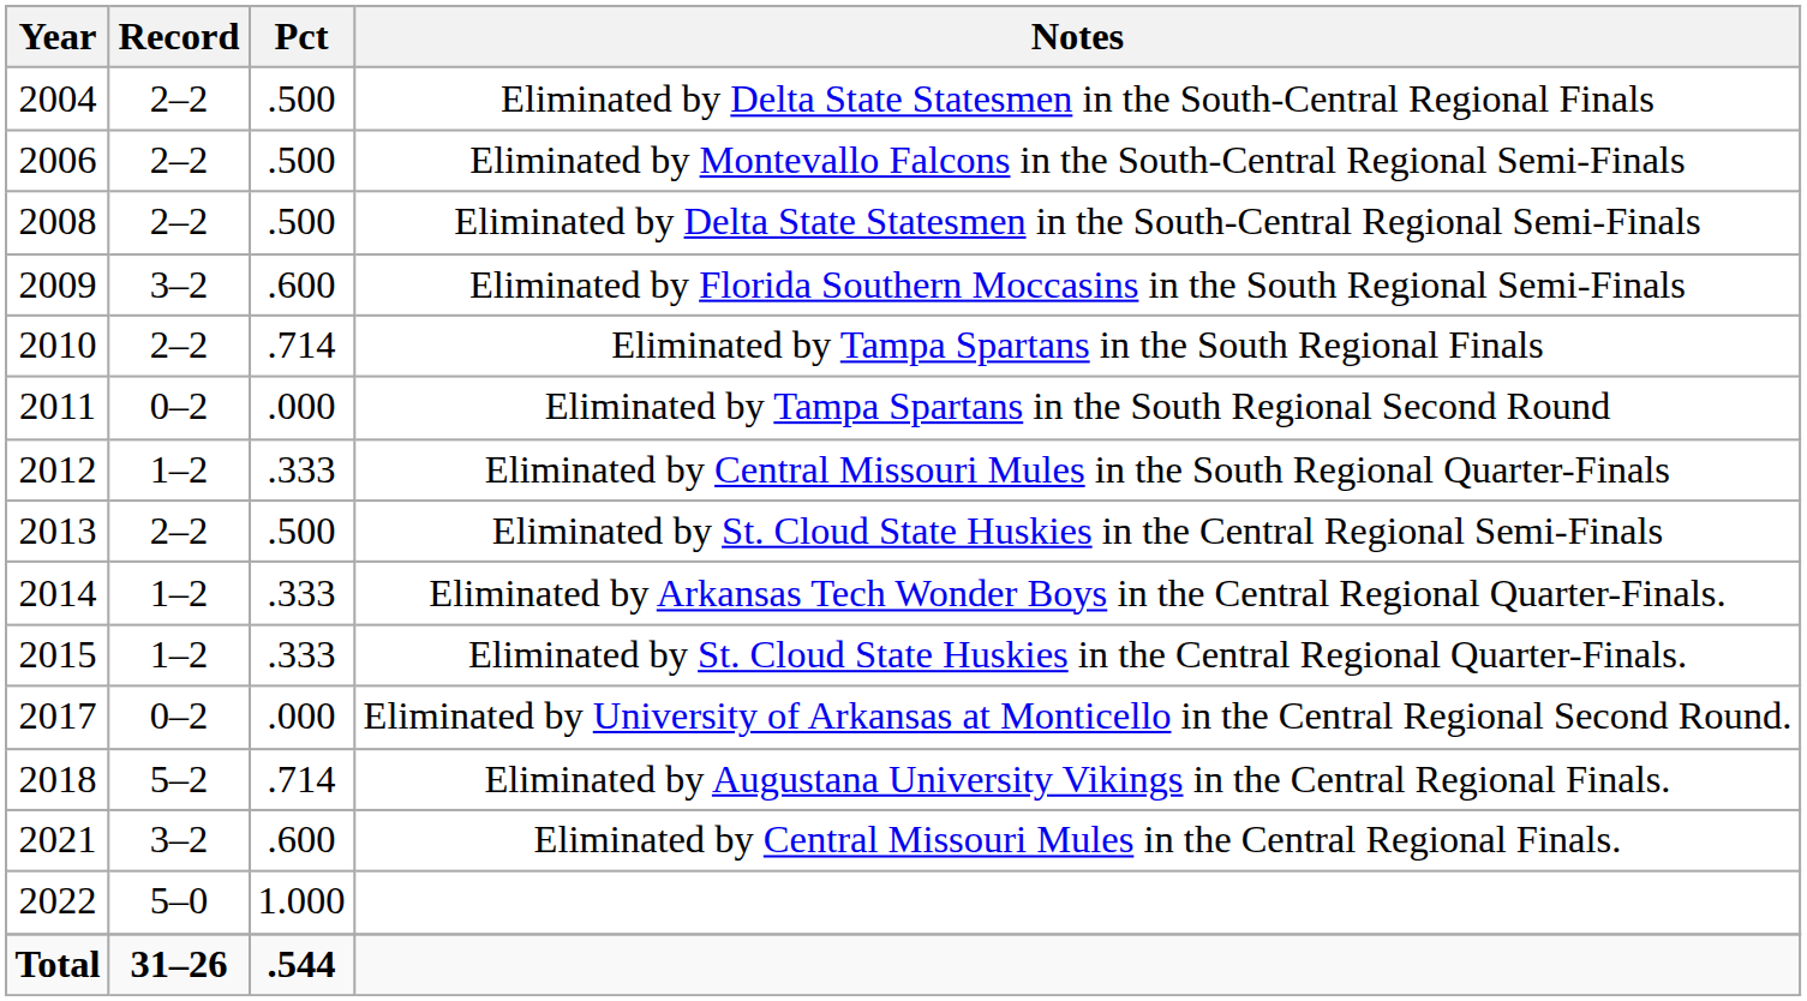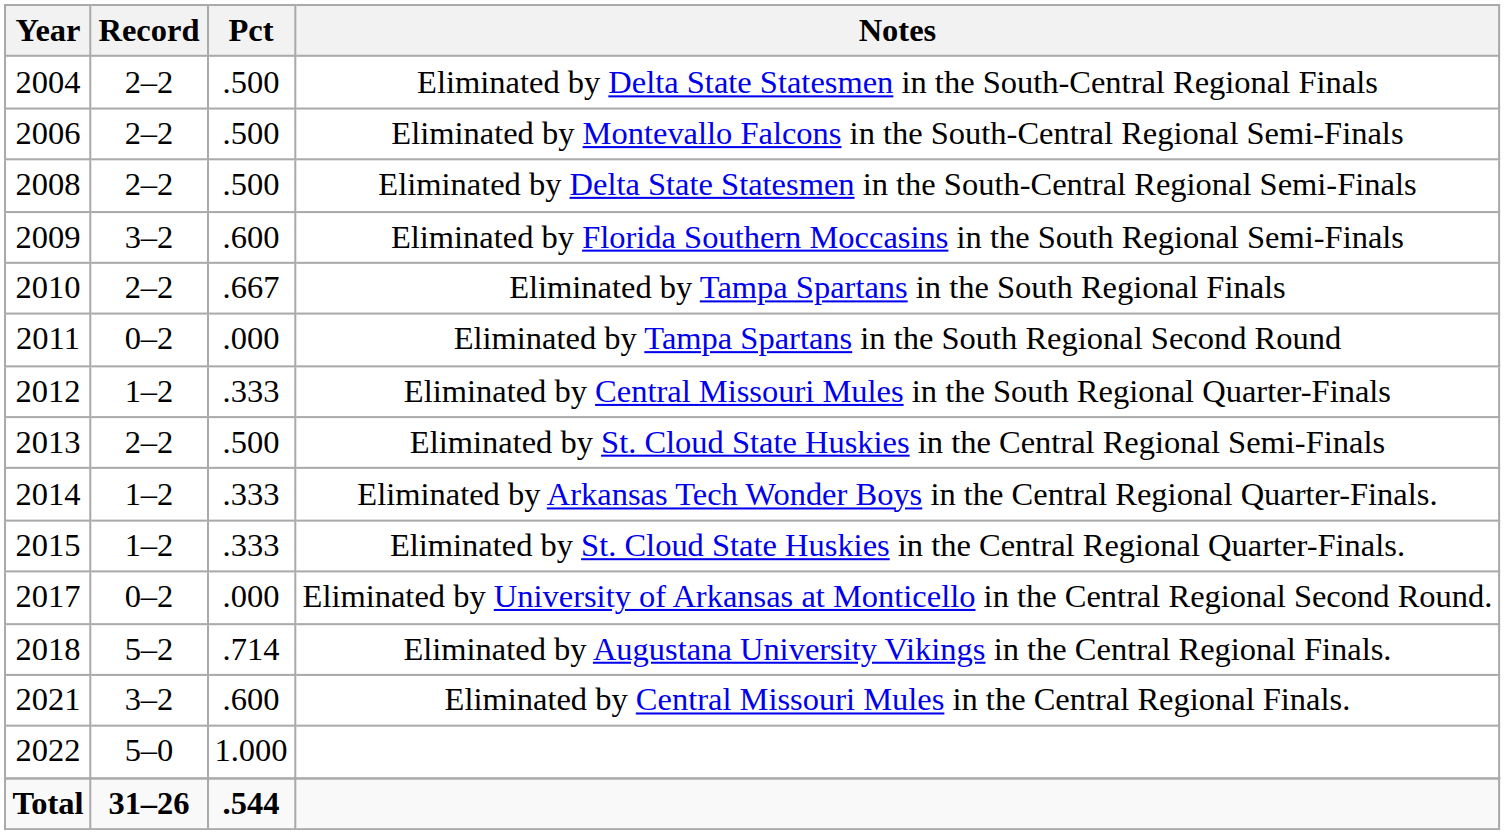Eliminated by Tampa Spartans in the South Regional Finals | Pct: .714 -> .667
